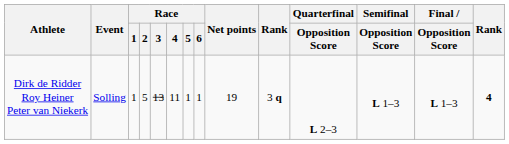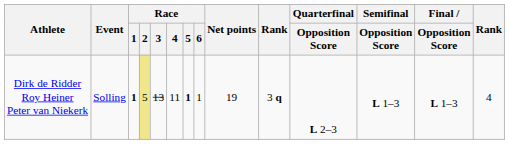Dirk de Ridder Roy Heiner Peter van Niekerk | Race / 1: normal -> bold
Dirk de Ridder Roy Heiner Peter van Niekerk | Race / 2: no background -> khaki background
Dirk de Ridder Roy Heiner Peter van Niekerk | Race / 5: normal -> bold
Dirk de Ridder Roy Heiner Peter van Niekerk | column 14: bold -> normal
